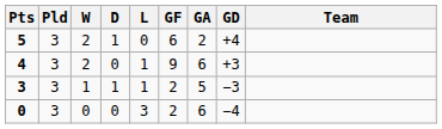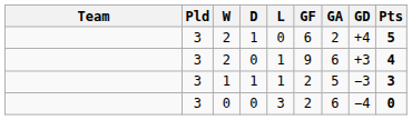columns swapped: Team <-> Pts
